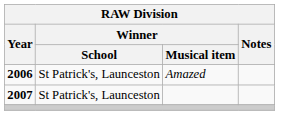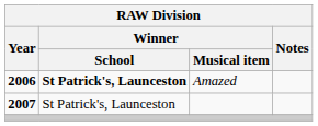Amazed | Winner / School: normal -> bold
